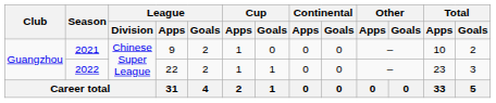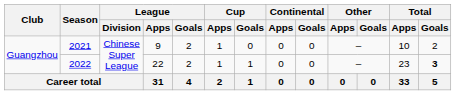2022 | Total / Goals: normal -> bold
